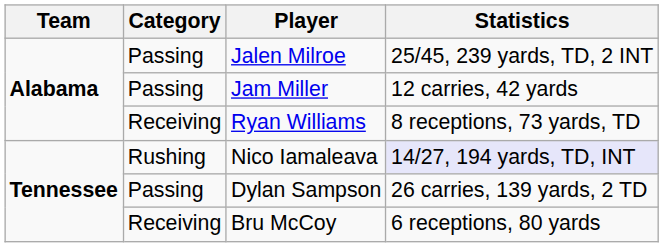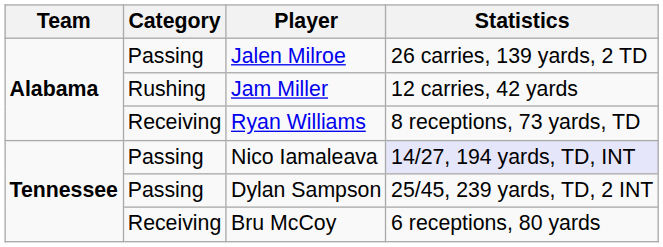Jalen Milroe | Statistics: 25/45, 239 yards, TD, 2 INT -> 26 carries, 139 yards, 2 TD
Jam Miller | Category: Passing -> Rushing
Nico Iamaleava | Category: Rushing -> Passing
Dylan Sampson | Statistics: 26 carries, 139 yards, 2 TD -> 25/45, 239 yards, TD, 2 INT
